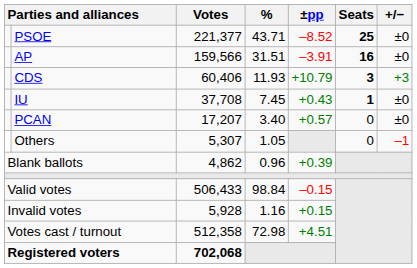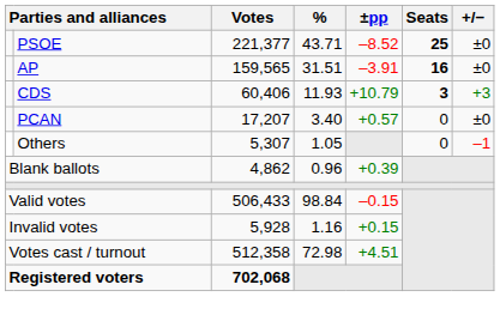AP | Votes: 159,566 -> 159,565
- row: IU | 37,708 | 7.45 | +0.43 | 1 | ±0
